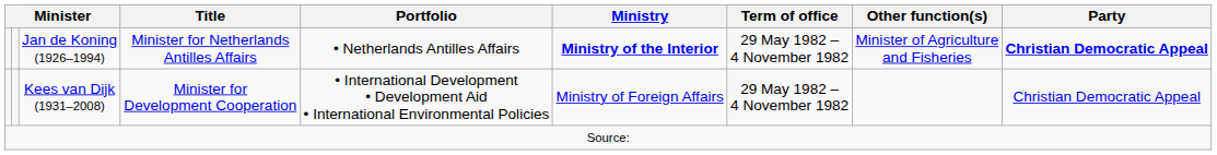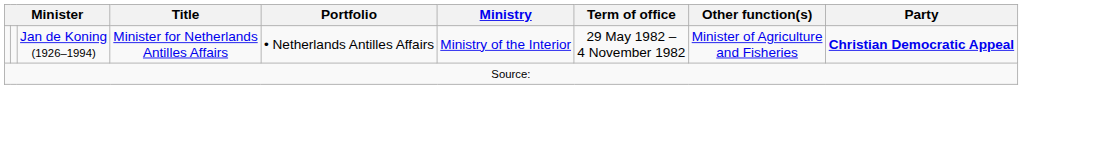Jan de Koning (1926–1994) | Ministry: bold -> normal
- row: Kees van Dijk (1931–2008) | Minister for Development Cooperation | • International Development • Development Aid • International Environmental Policies | Ministry of Foreign Affairs | 29 May 1982 – 4 November 1982 | Christian Democratic Appeal
